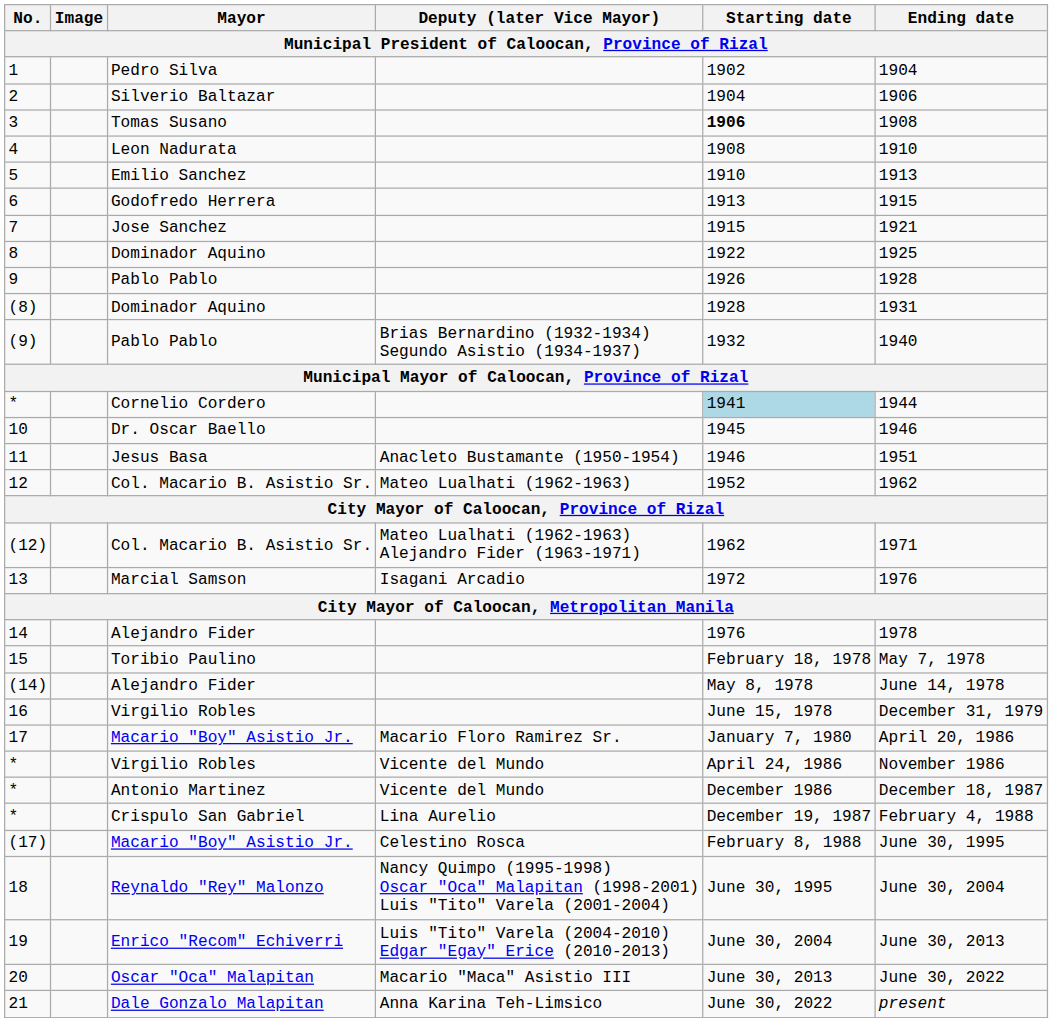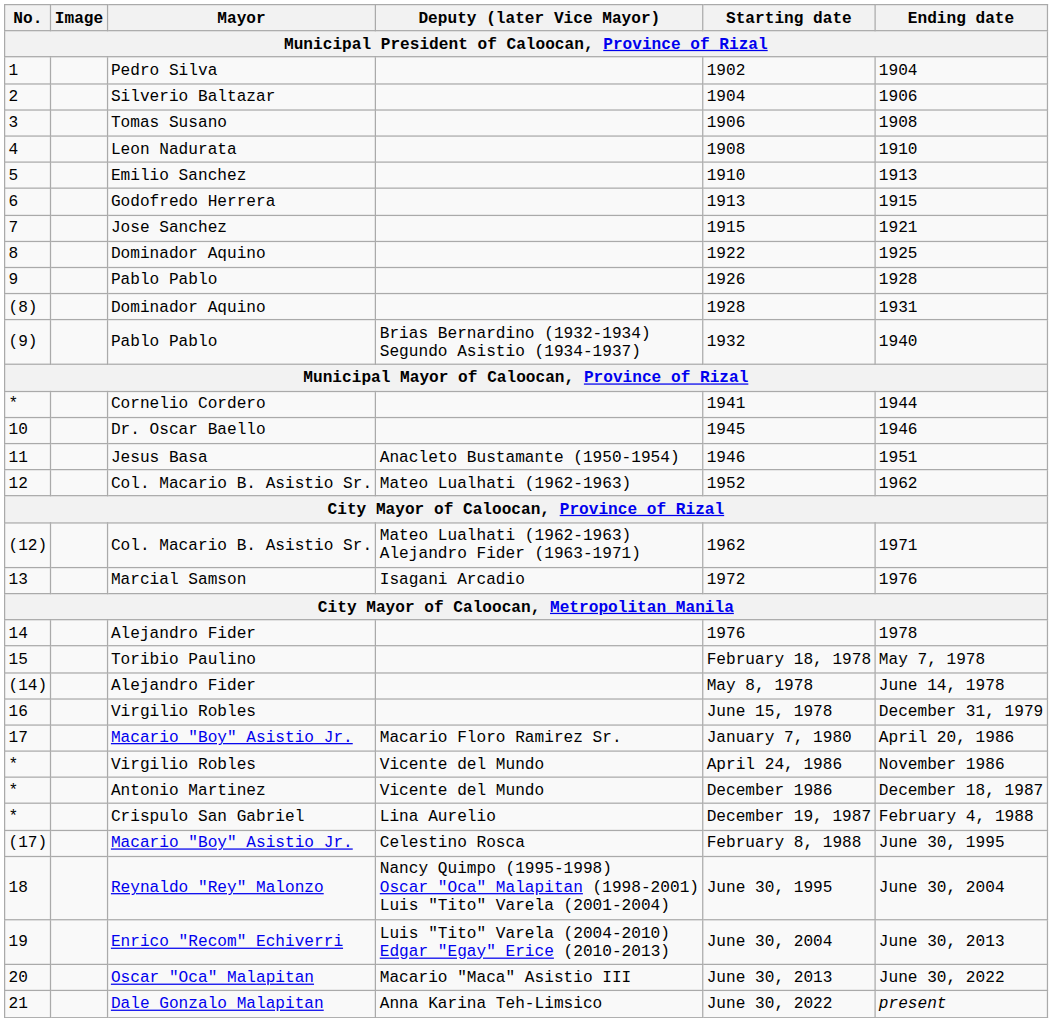3 | Starting date: bold -> normal
* / Cornelio Cordero | Starting date: lightblue background -> no background
